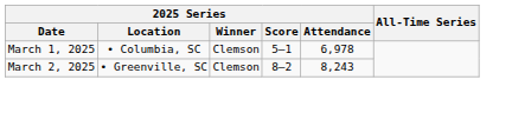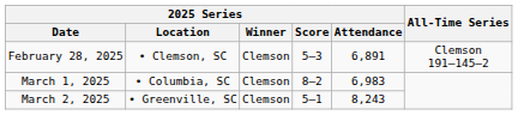+ row: February 28, 2025 | • Clemson, SC | Clemson | 5–3 | 6,891 | Clemson 191–145–2
March 1, 2025 | 2025 Series / Score: 5–1 -> 8–2
March 1, 2025 | 2025 Series / Attendance: 6,978 -> 6,983
March 2, 2025 | 2025 Series / Score: 8–2 -> 5–1
